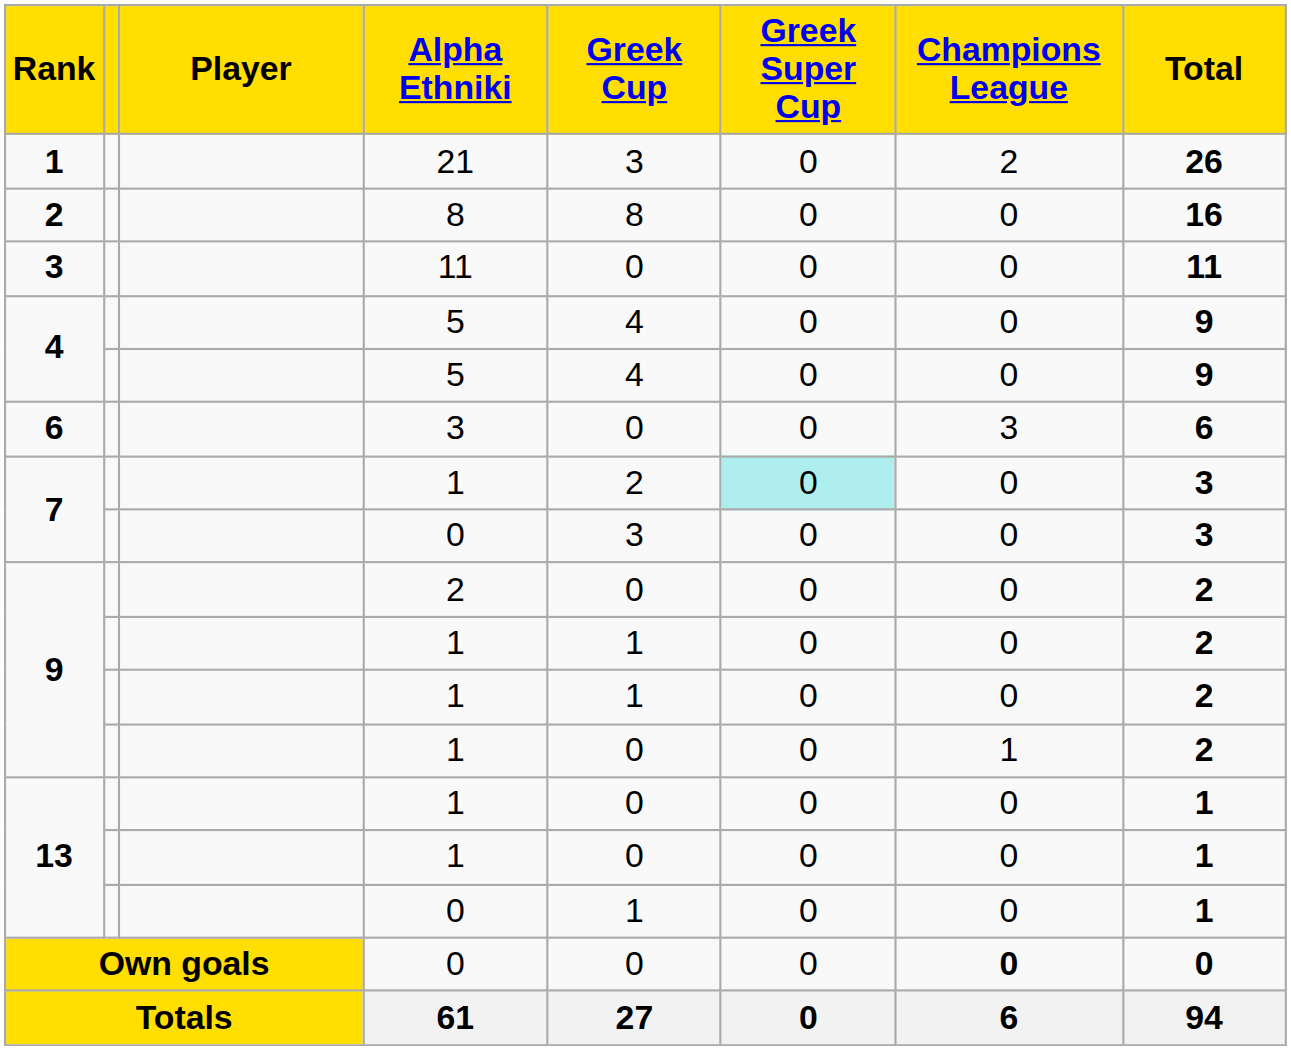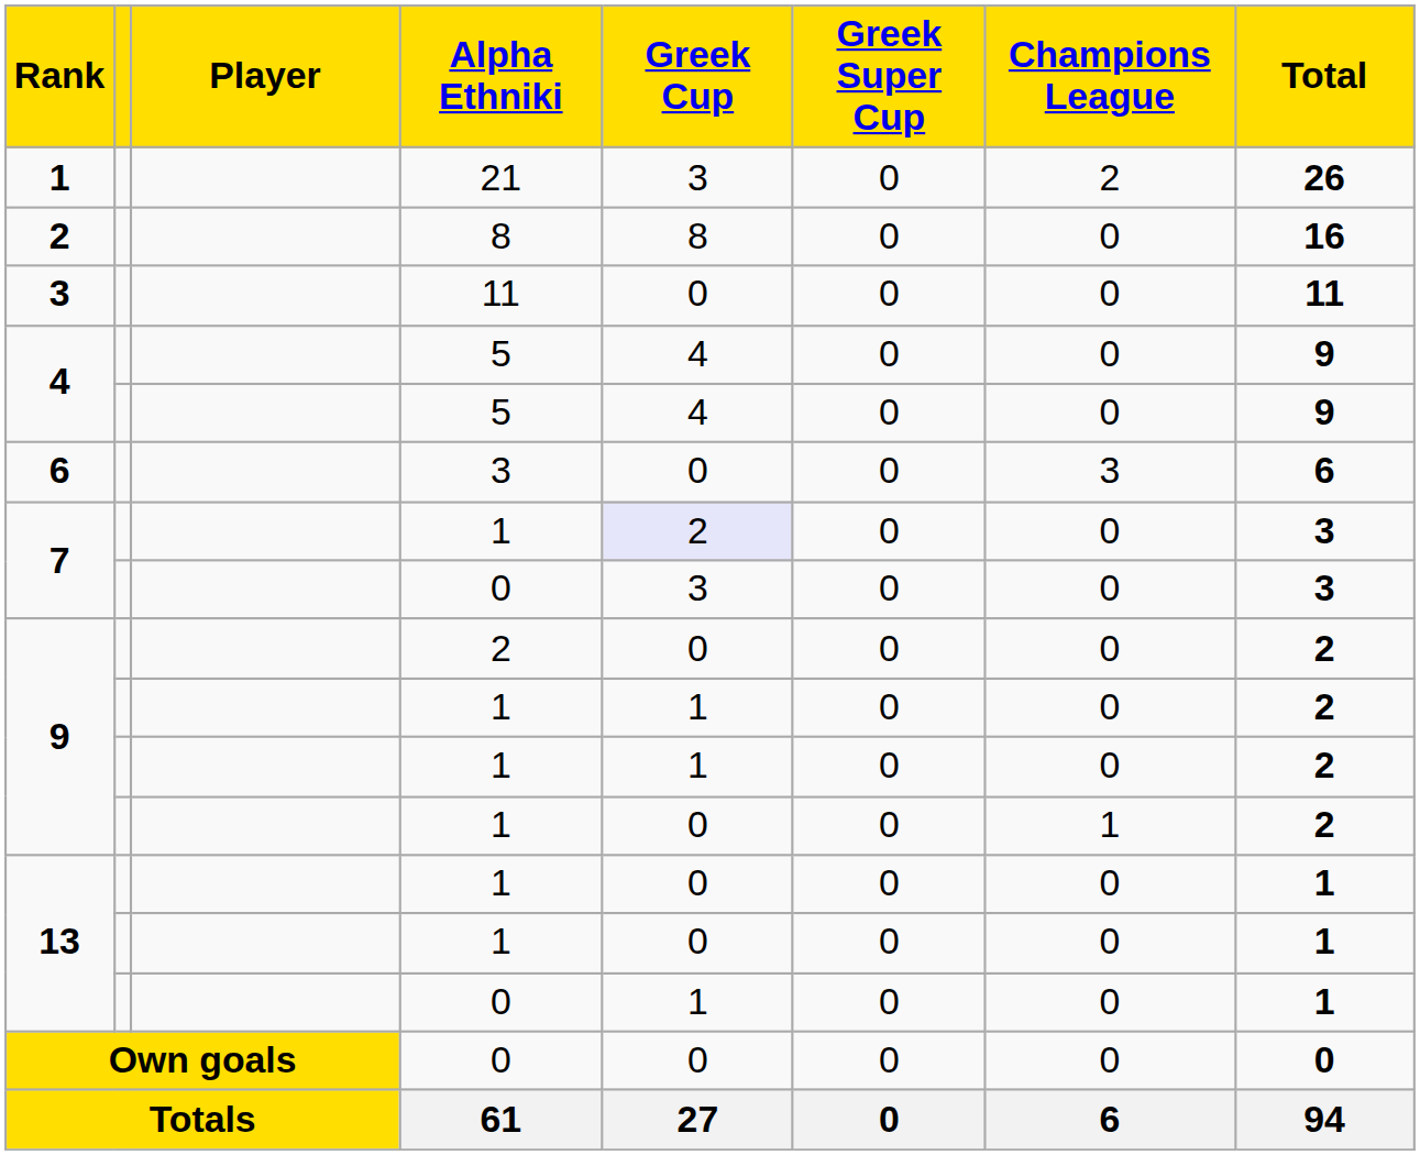7 / 1 | Greek Cup: no background -> lavender background
7 / 1 | Greek Super Cup: paleturquoise background -> no background
Own goals | Champions League: bold -> normal
